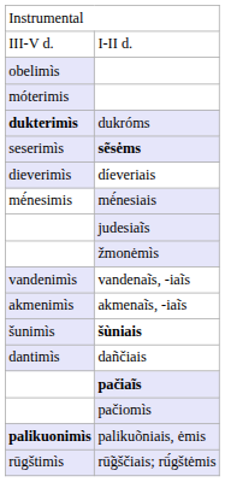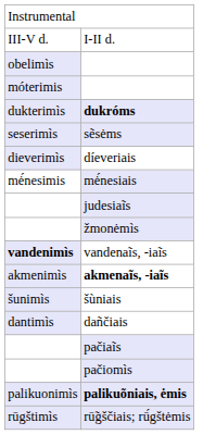dukróms | column 1: bold -> normal
dukróms | column 2: normal -> bold
sẽsėms | column 2: bold -> normal
vandenaĩs, -iaĩs | column 1: normal -> bold
akmenaĩs, -iaĩs | column 2: normal -> bold
šùniais | column 2: bold -> normal
pačiaĩs | column 2: bold -> normal
palikuõniais, ėmis | column 1: bold -> normal
palikuõniais, ėmis | column 2: normal -> bold
